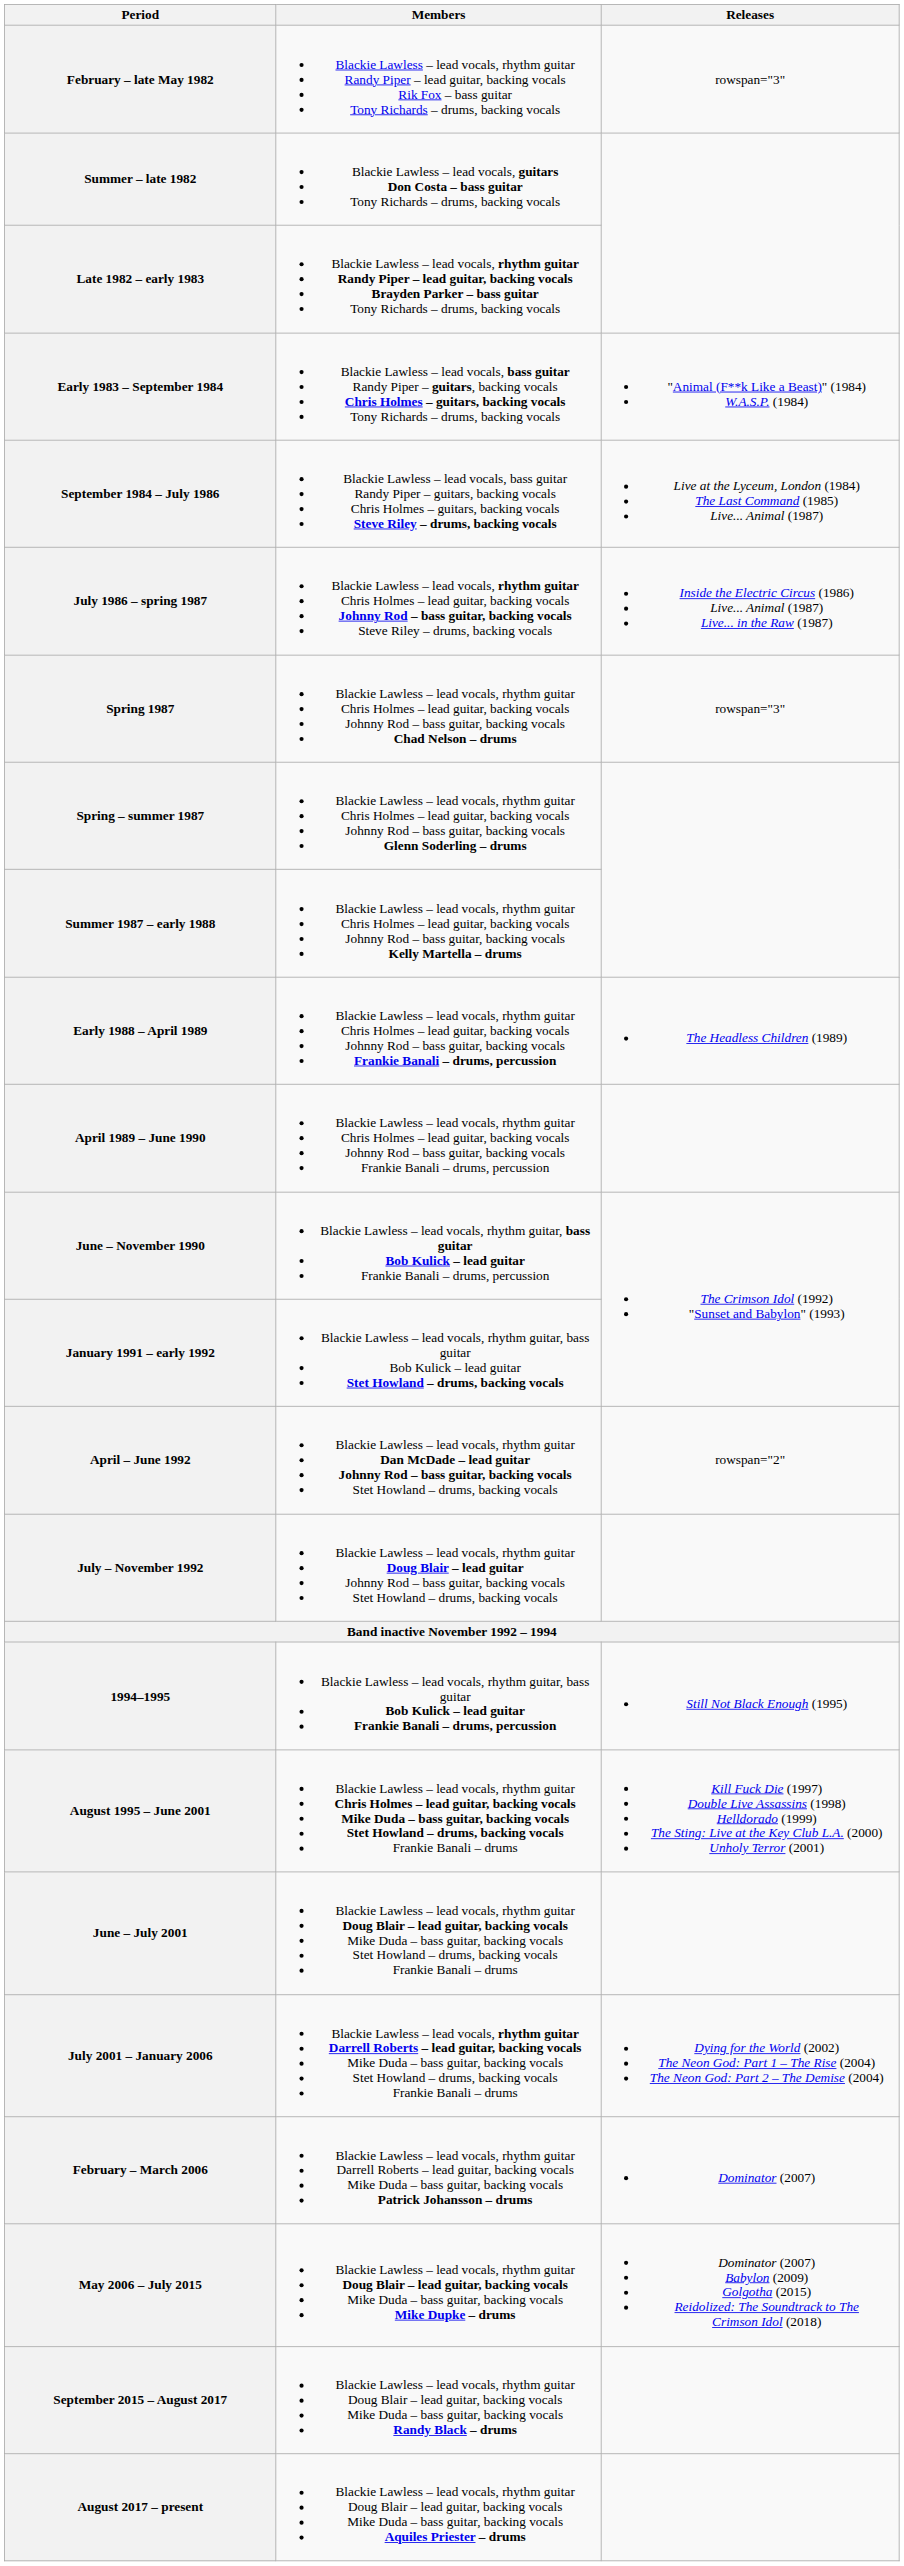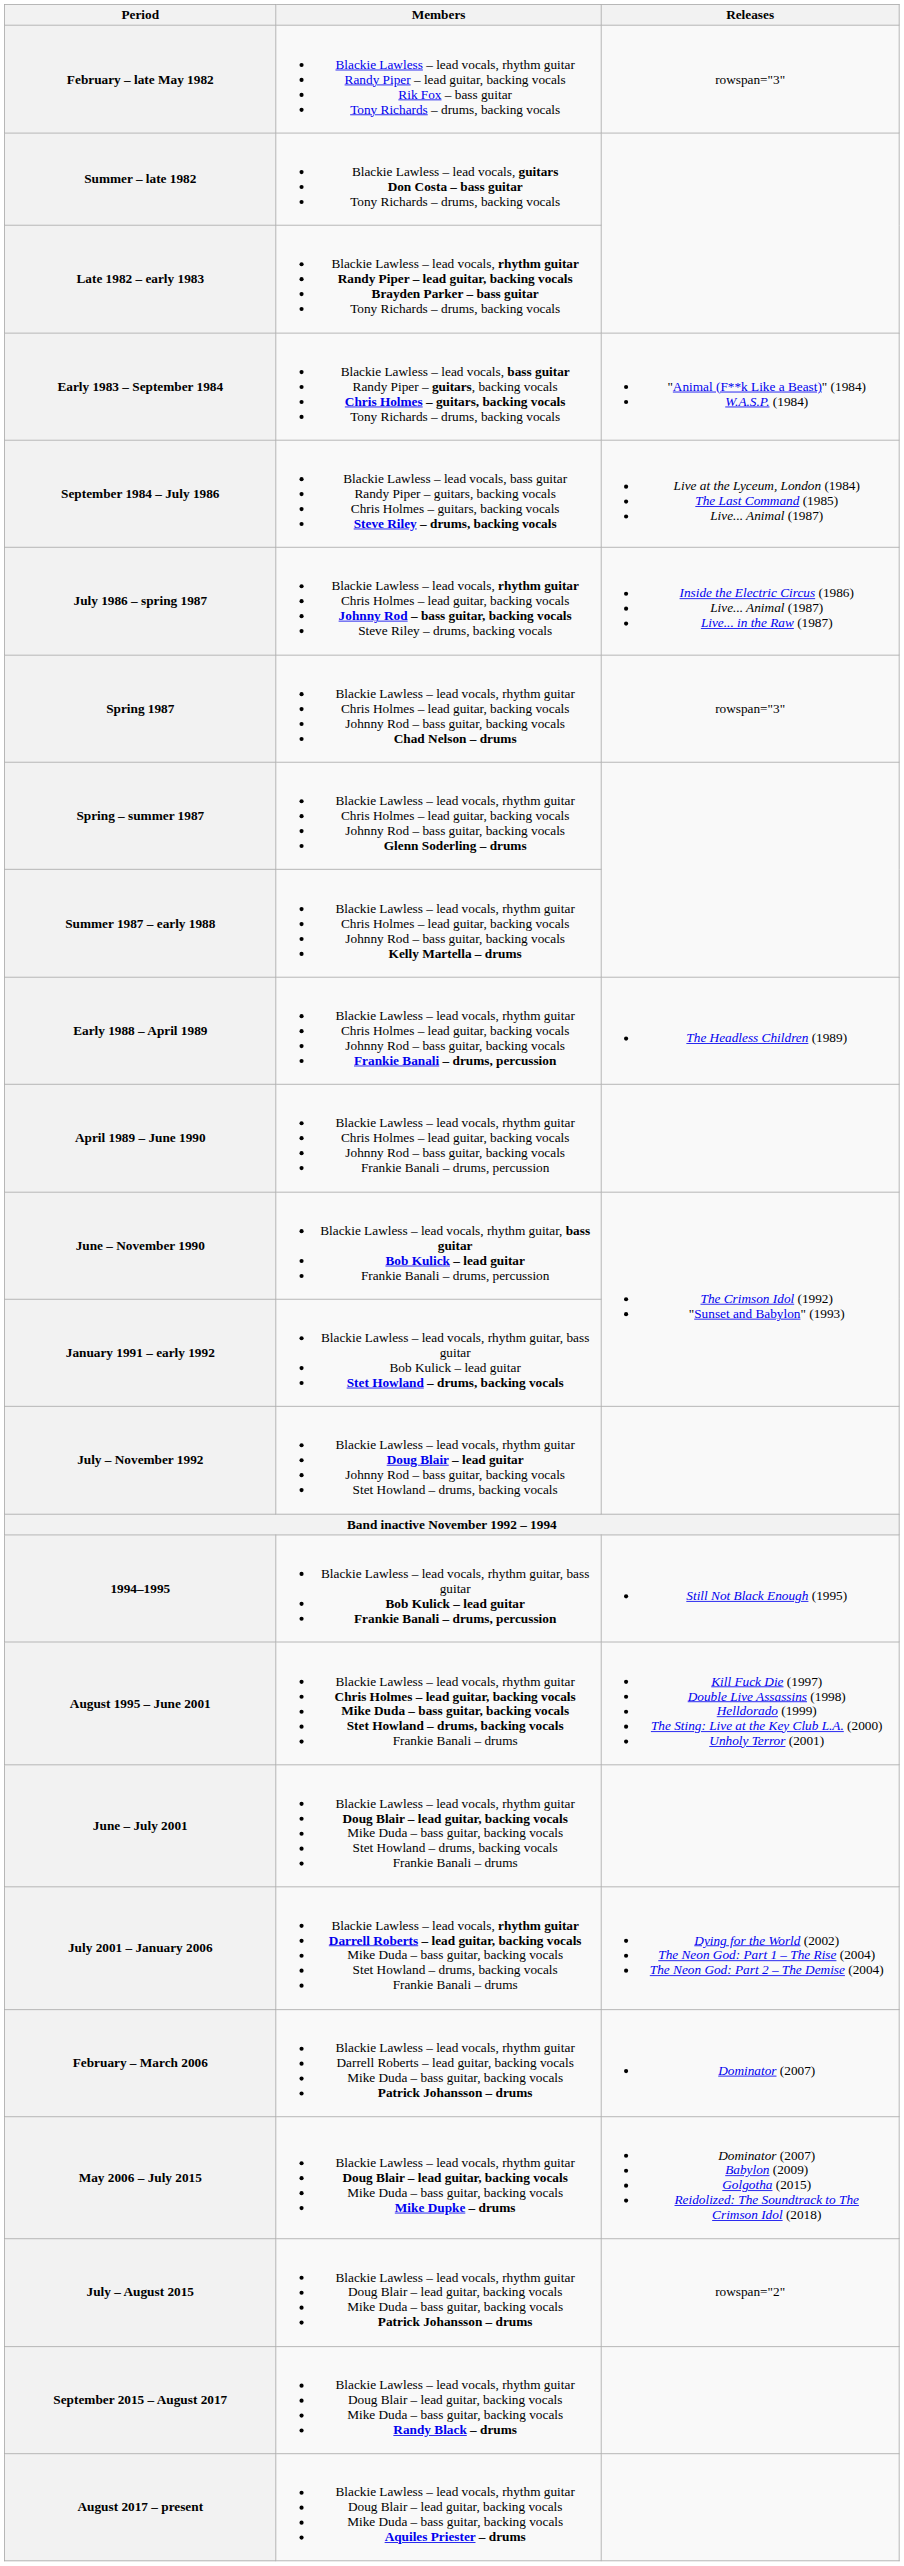- row: April – June 1992 | Blackie Lawless – lead vocals, rhythm guitar Dan McDade – lead guitar Johnny Rod – bass guitar, backing vocals Stet Howland – drums, backing vocals | rowspan="2"
+ row: July – August 2015 | Blackie Lawless – lead vocals, rhythm guitar Doug Blair – lead guitar, backing vocals Mike Duda – bass guitar, backing vocals Patrick Johansson – drums | rowspan="2"
